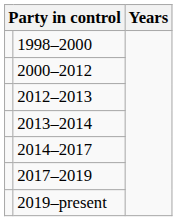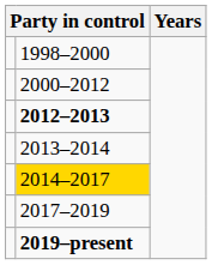2012–2013 | column 2: normal -> bold
2014–2017 | column 2: no background -> gold background
2019–present | column 2: normal -> bold
